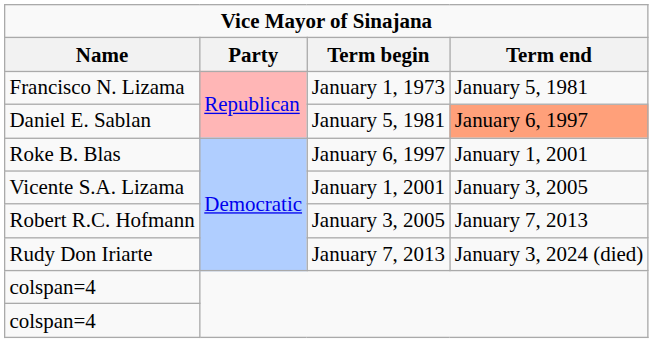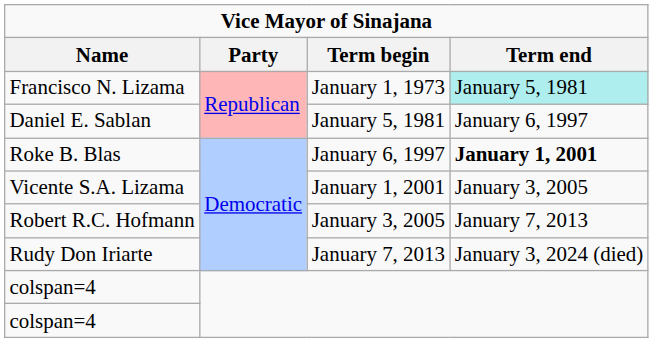Francisco N. Lizama | Term end: no background -> paleturquoise background
Daniel E. Sablan | Term end: lightsalmon background -> no background
Roke B. Blas | Term end: normal -> bold
